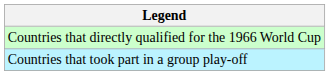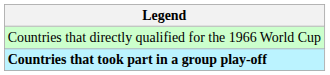row 3 | column 1: normal -> bold
